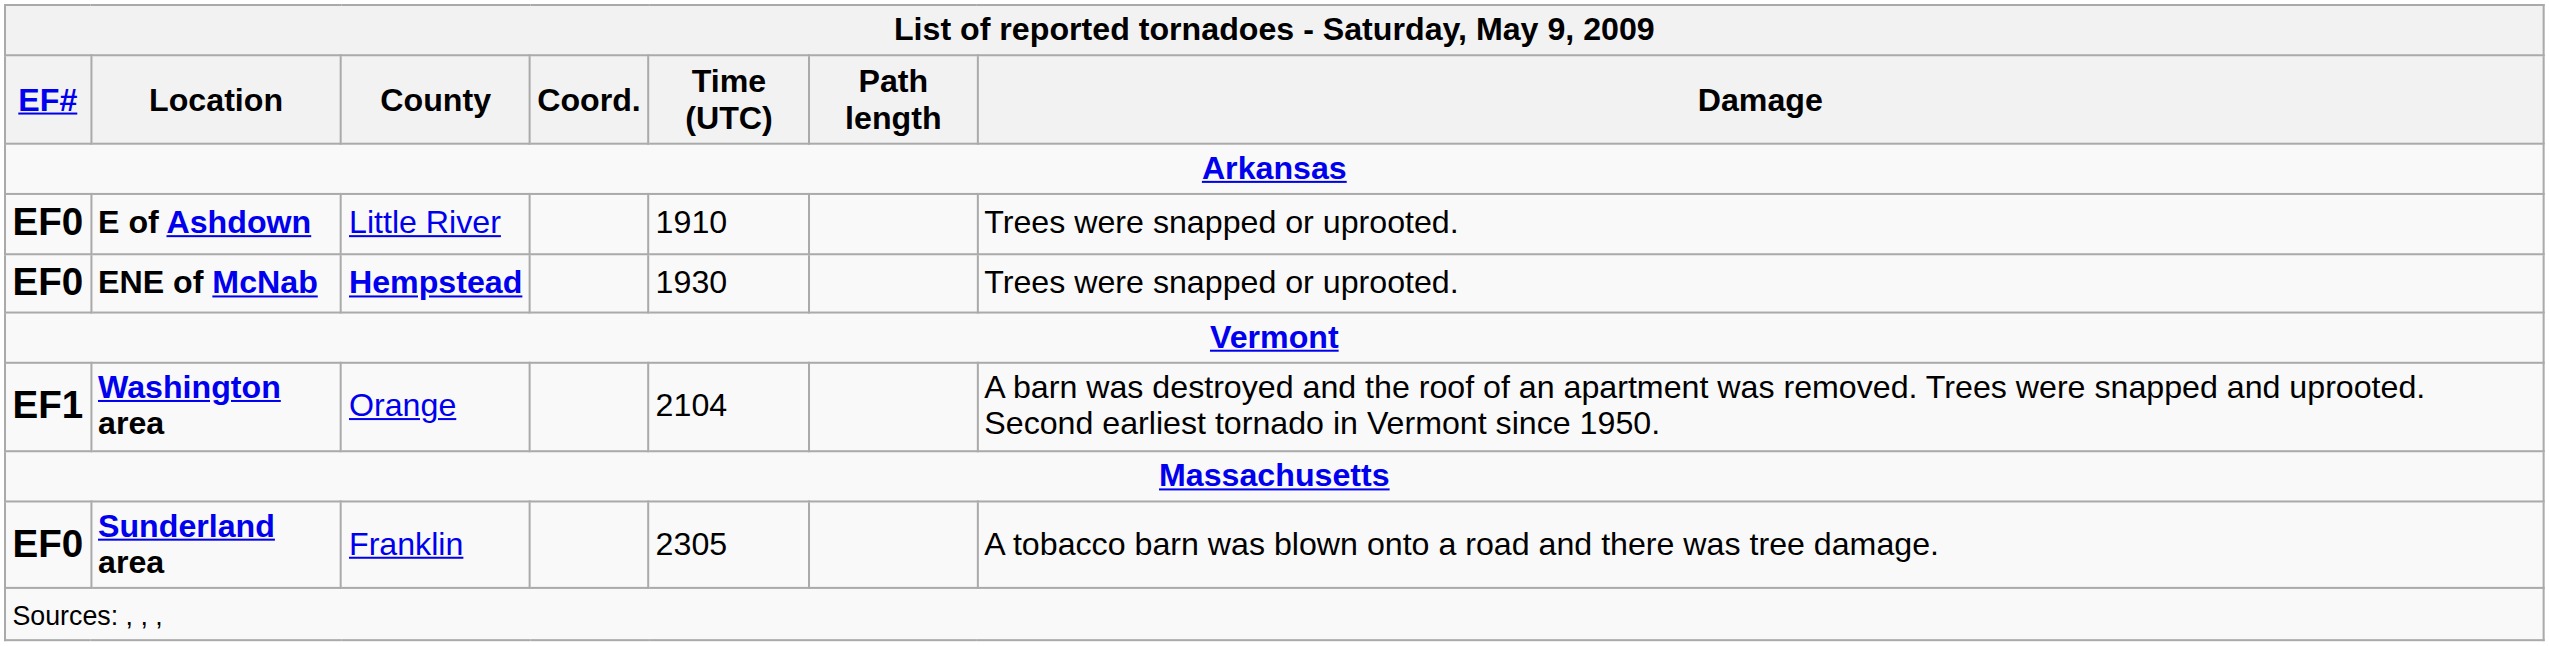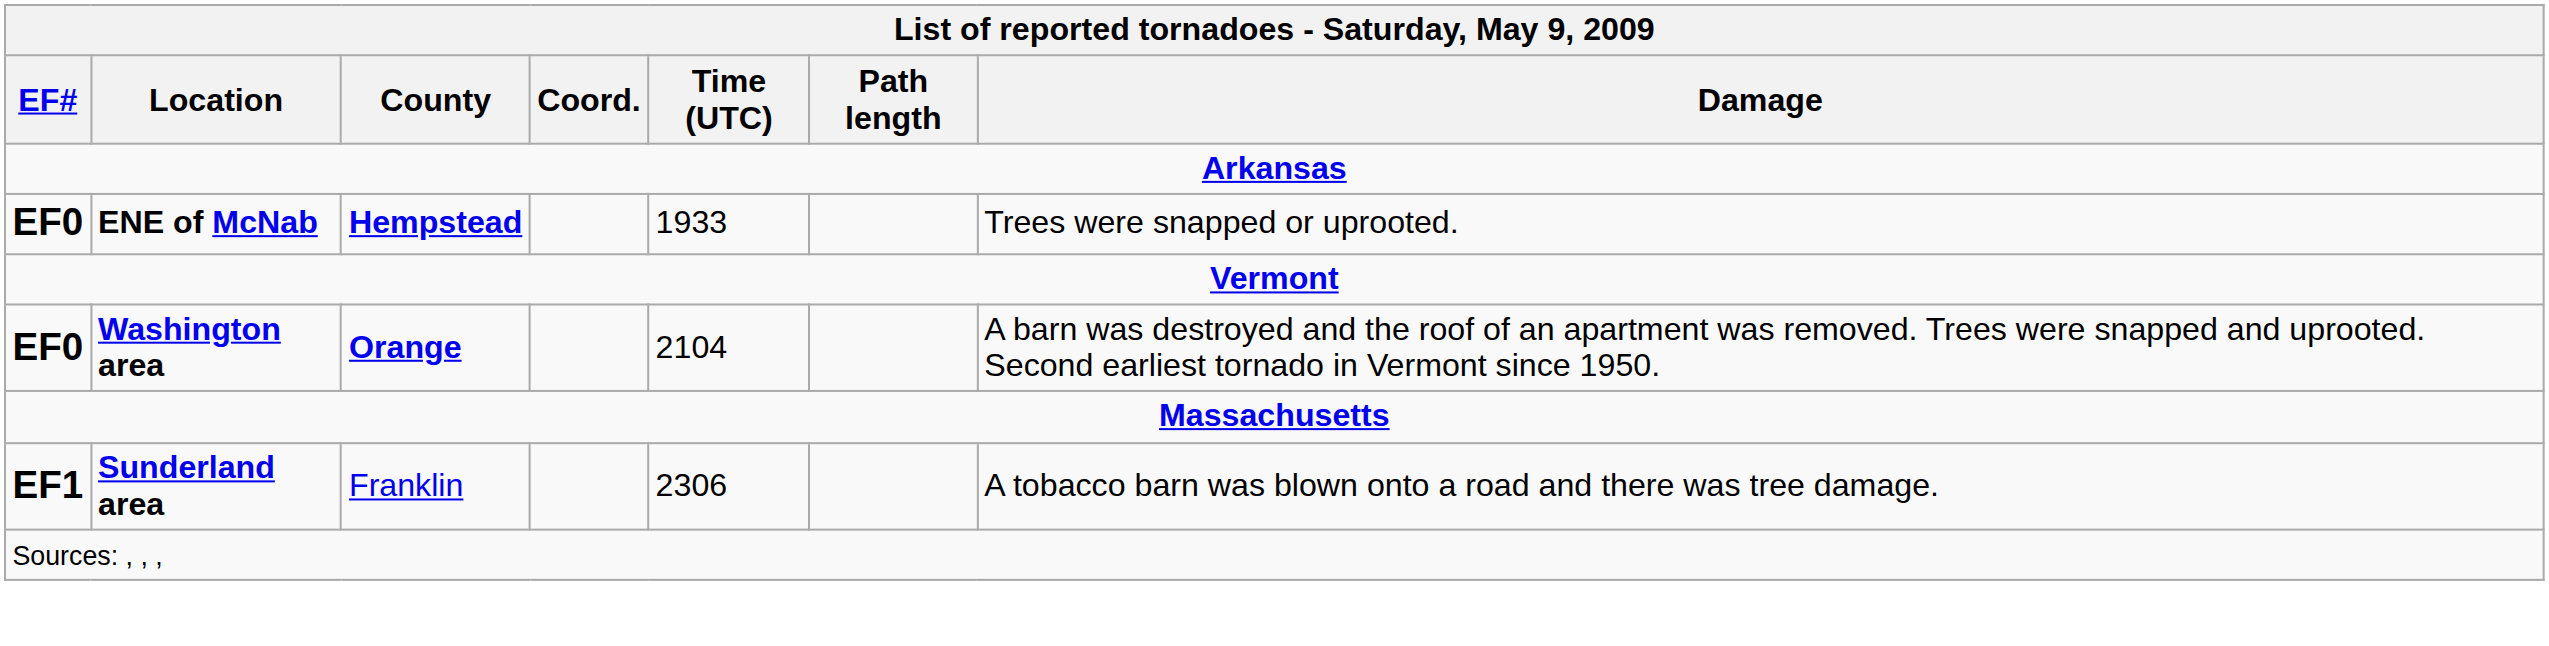- row: EF0 | E of Ashdown | Little River | 1910 | Trees were snapped or uprooted.
ENE of McNab | Time (UTC): 1930 -> 1933
Washington area | EF#: EF1 -> EF0
Washington area | County: normal -> bold
Sunderland area | EF#: EF0 -> EF1
Sunderland area | Time (UTC): 2305 -> 2306
